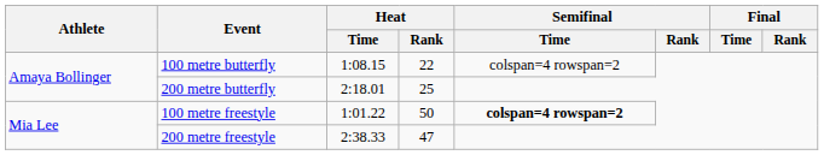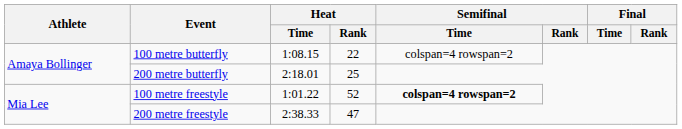100 metre freestyle | Heat / Rank: 50 -> 52
